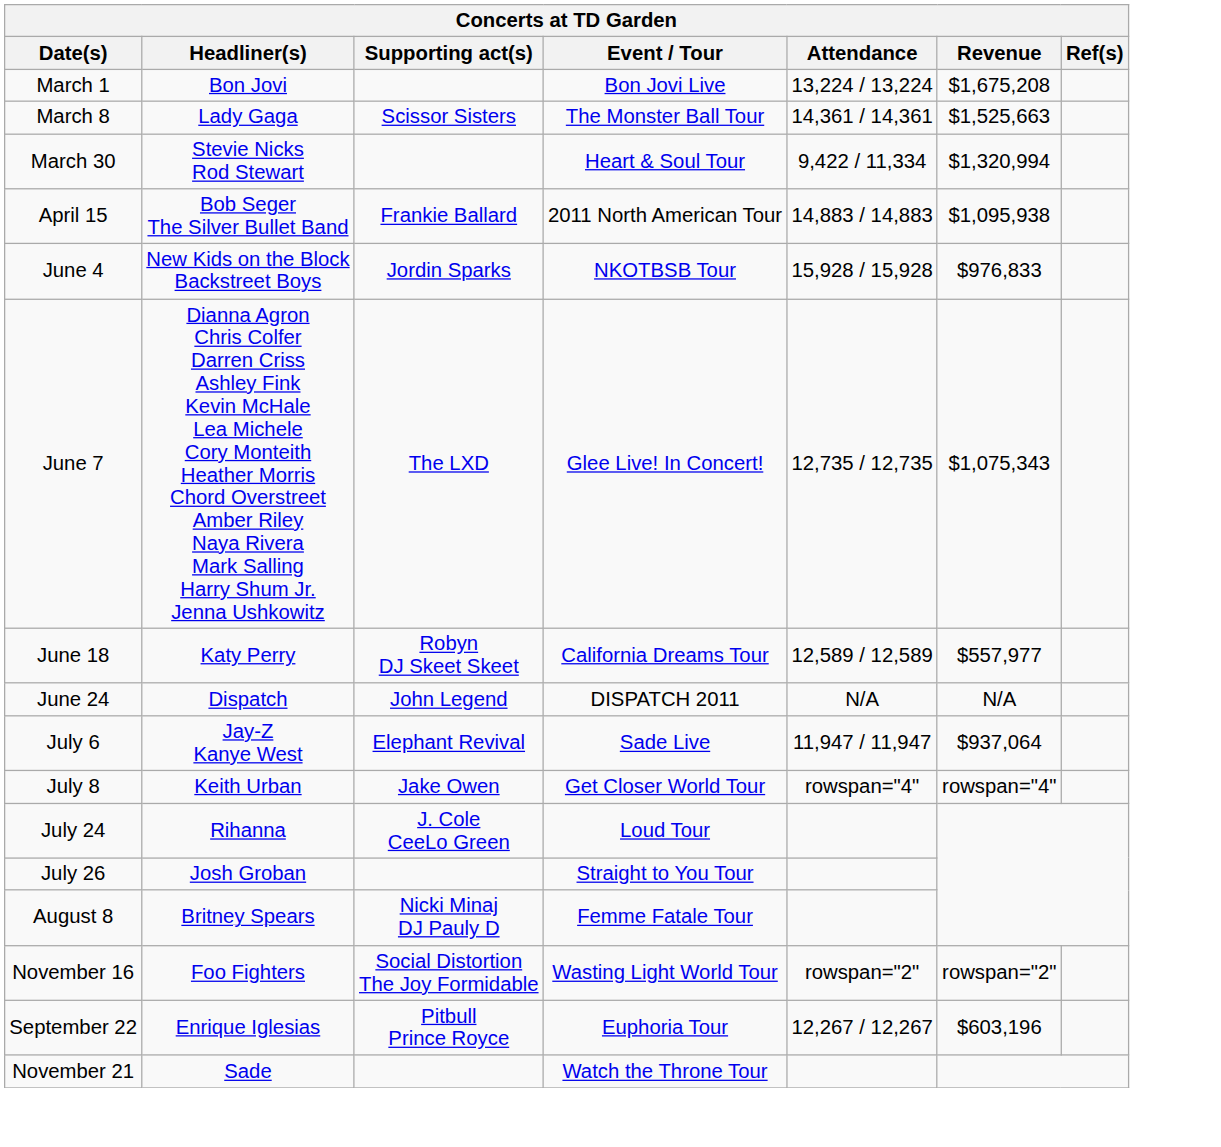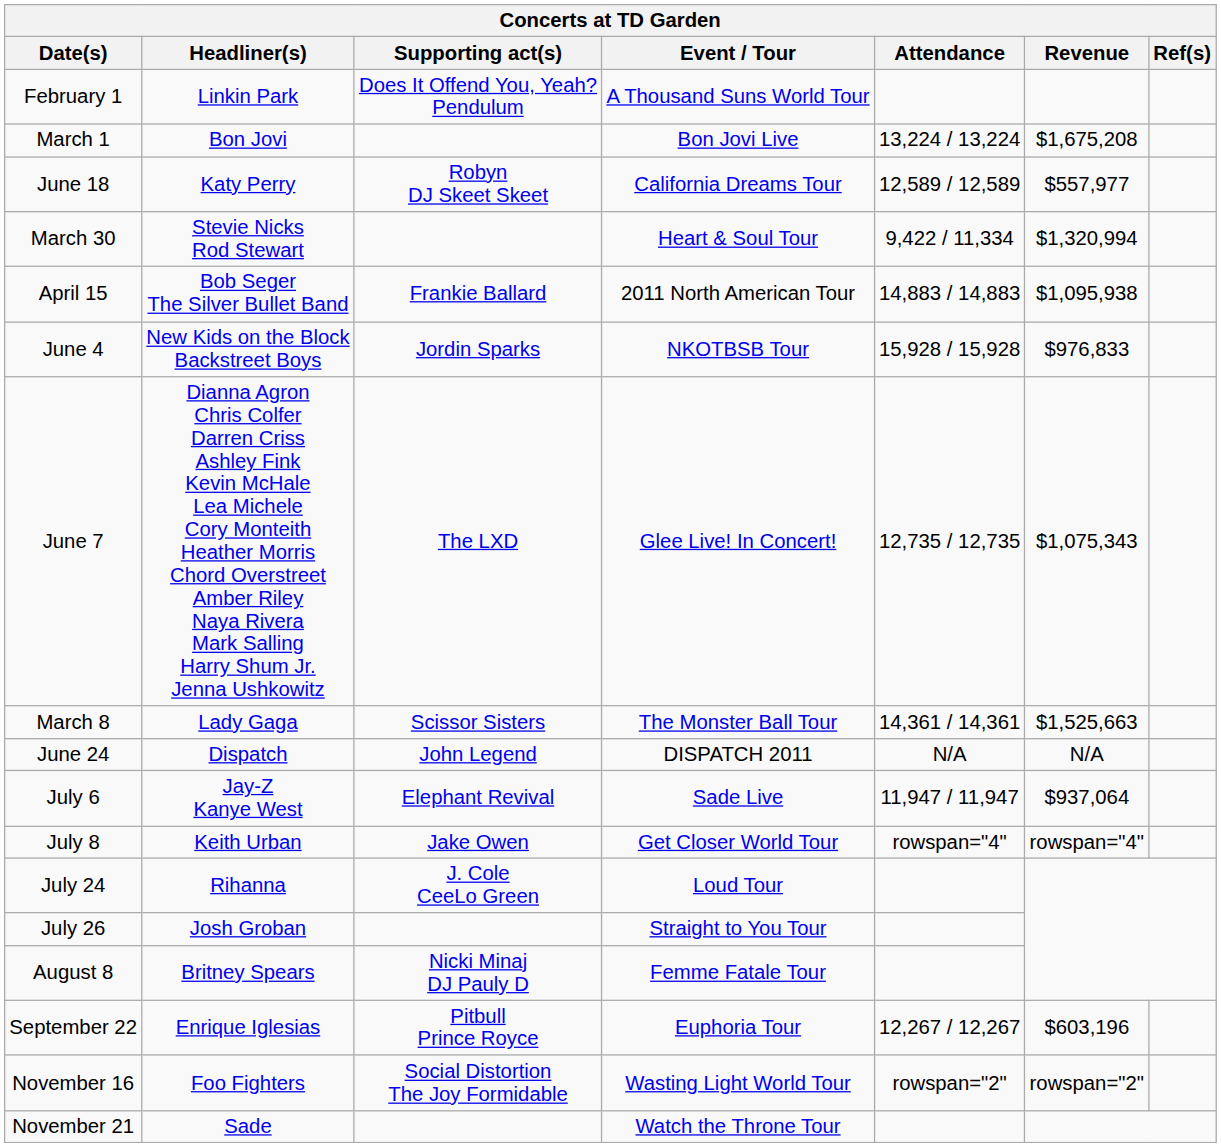+ row: February 1 | Linkin Park | Does It Offend You, Yeah? Pendulum | A Thousand Suns World Tour
rows swapped: March 8 <-> June 18
rows swapped: September 22 <-> November 16
